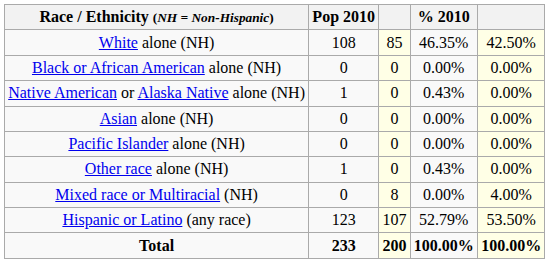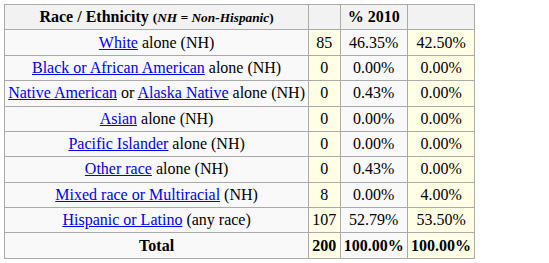- column: Pop 2010 | 108 | 0 | 1 | 0 | 0 | 1 | 0 | 123 | 233
